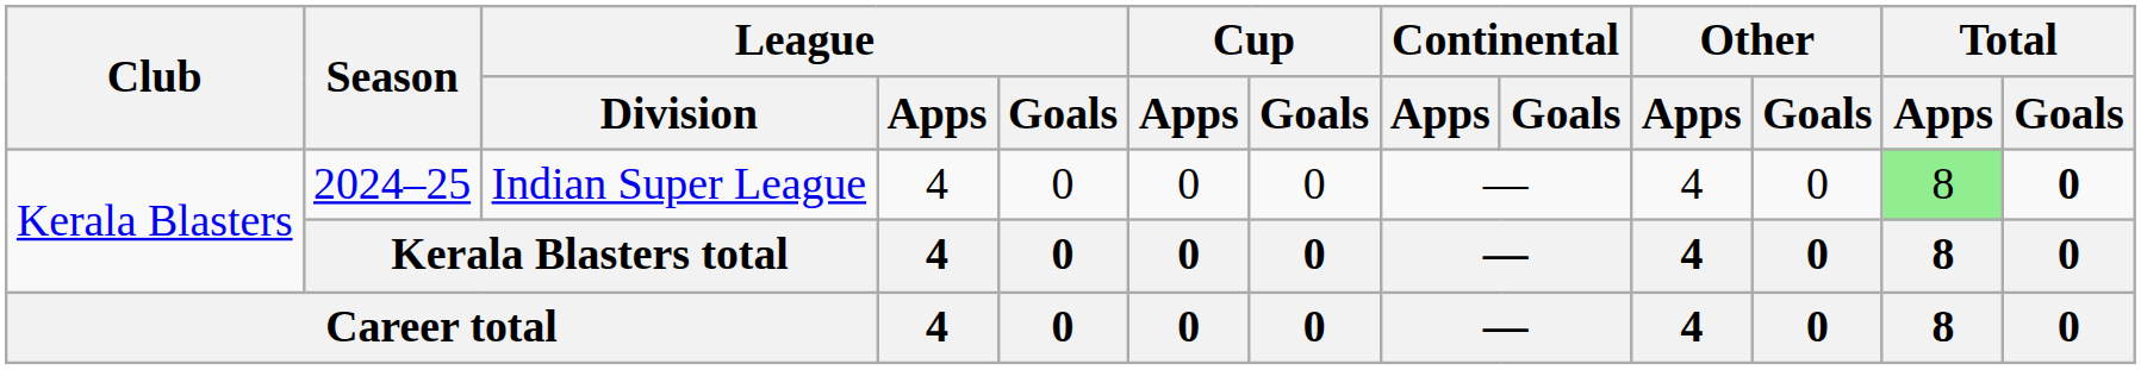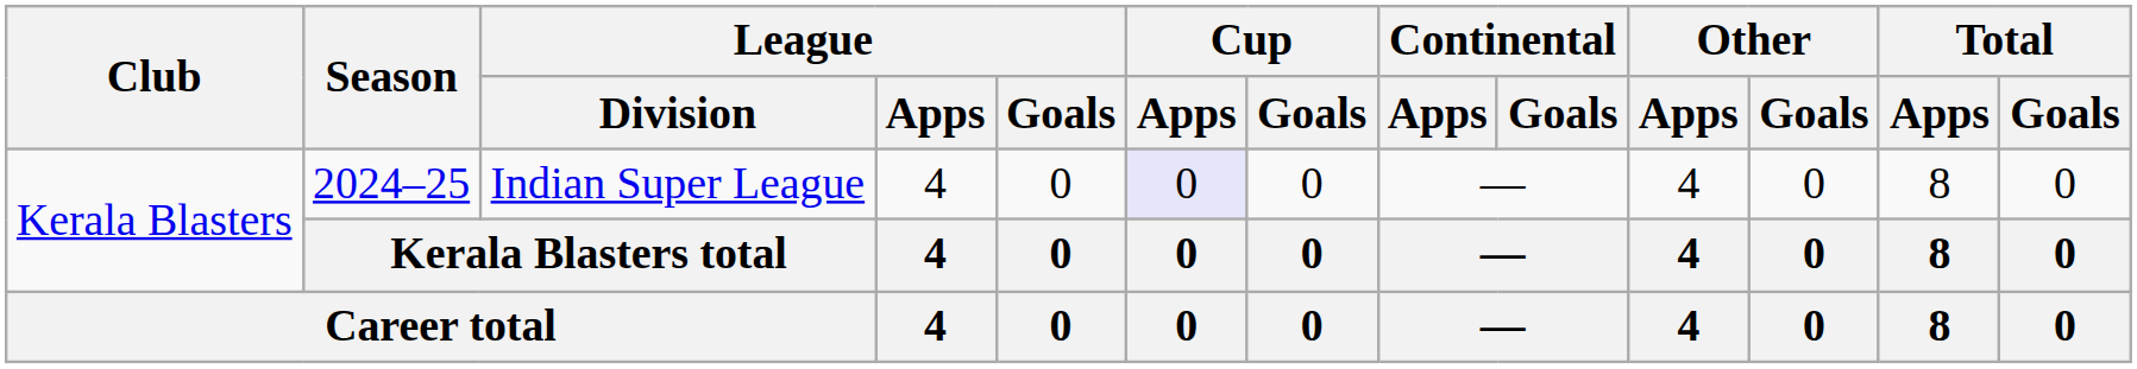Kerala Blasters / Indian Super League | Cup / Apps: no background -> lavender background
Kerala Blasters / Indian Super League | Total / Apps: lightgreen background -> no background
Kerala Blasters / Indian Super League | Total / Goals: bold -> normal
